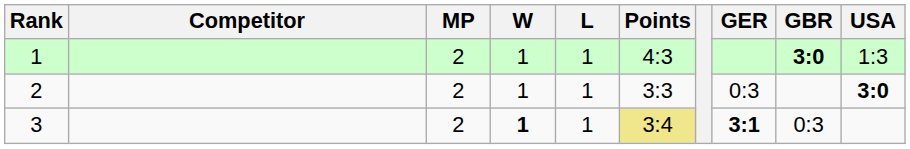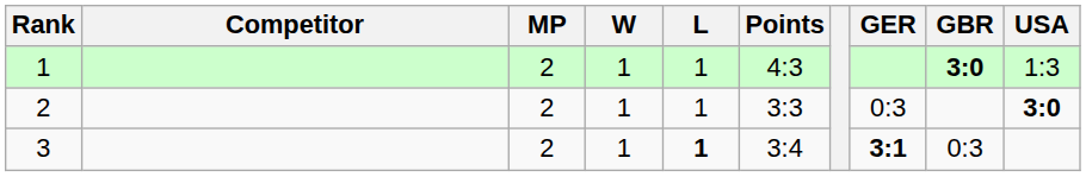3 | W: bold -> normal
3 | L: normal -> bold
3 | Points: khaki background -> no background
